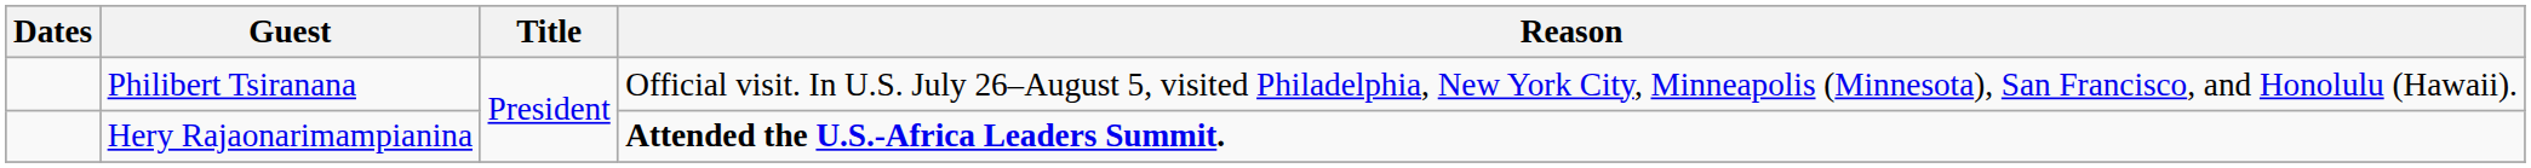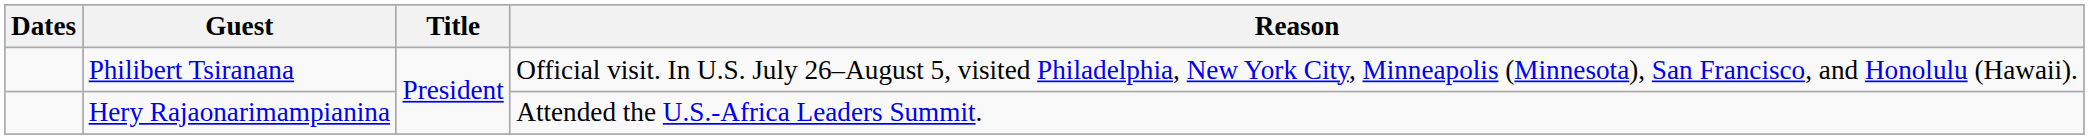Hery Rajaonarimampianina | Reason: bold -> normal
